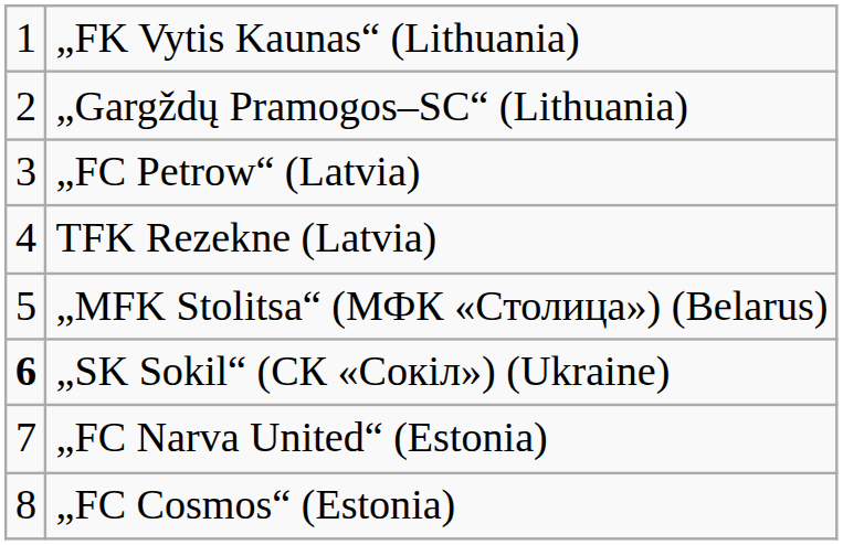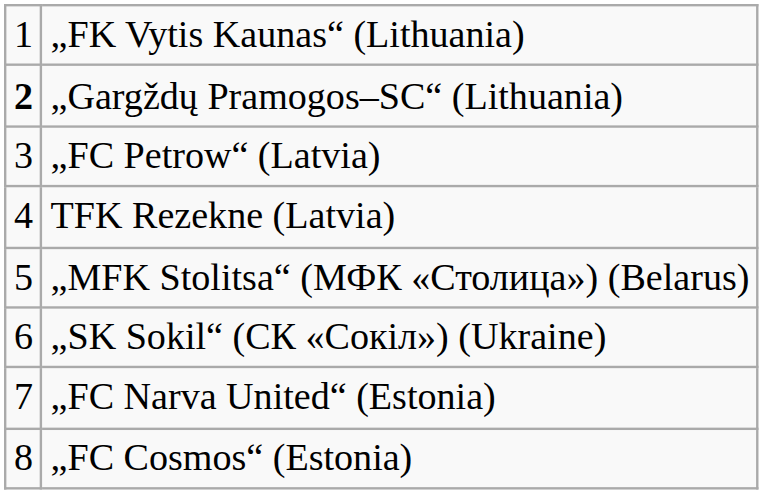„Gargždų Pramogos–SC“ (Lithuania) | column 1: normal -> bold
„SK Sokil“ (СК «Сокіл») (Ukraine) | column 1: bold -> normal
